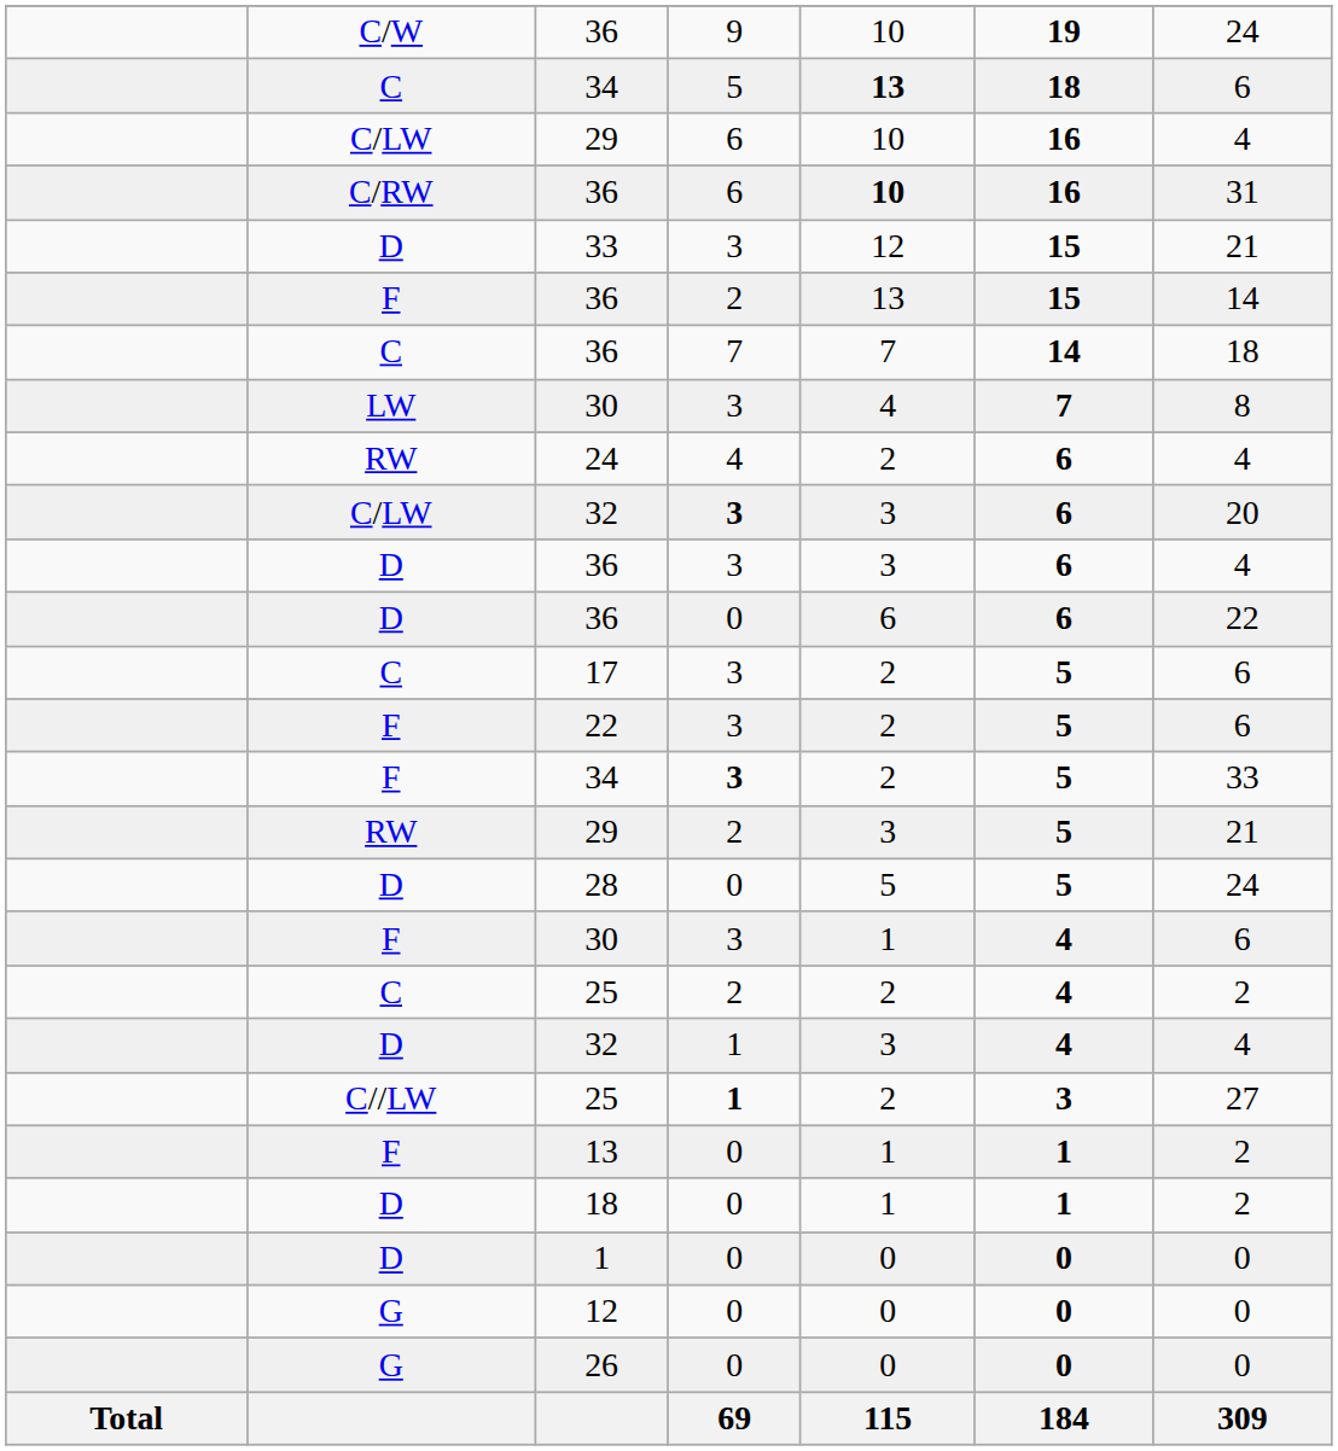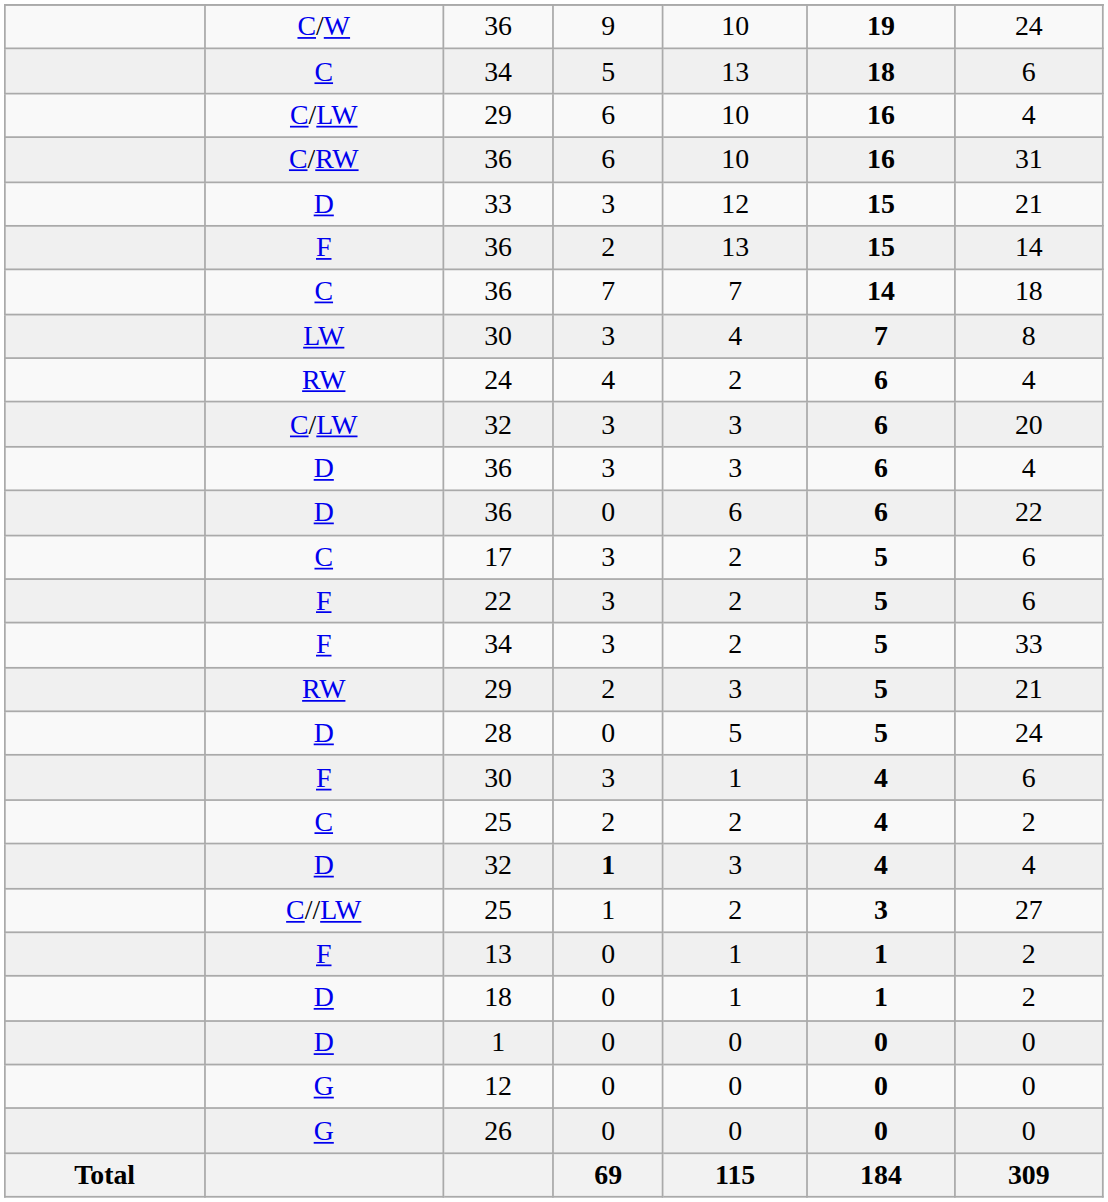C / 34 | column 5: bold -> normal
C/RW / 36 | column 5: bold -> normal
C/LW / 32 | column 4: bold -> normal
F / 34 | column 4: bold -> normal
D / 32 | column 4: normal -> bold
C//LW / 25 | column 4: bold -> normal
